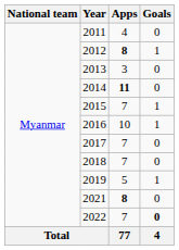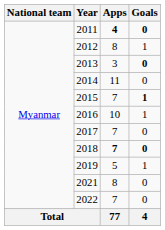2011 | Apps: normal -> bold
2011 | Goals: normal -> bold
2012 | Apps: bold -> normal
2013 | Goals: normal -> bold
2014 | Apps: bold -> normal
2015 | Goals: normal -> bold
2018 | Apps: normal -> bold
2018 | Goals: normal -> bold
2021 | Apps: bold -> normal
2022 | Goals: bold -> normal
